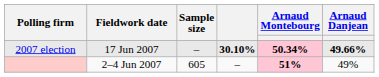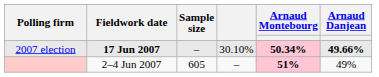2007 election | Fieldwork date: normal -> bold
2007 election | column 4: bold -> normal
